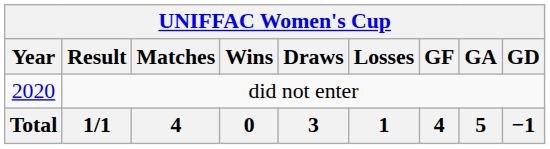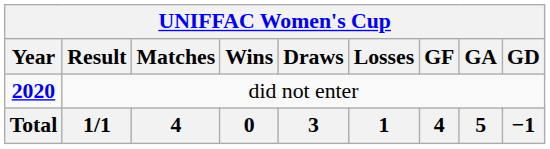did not enter | Year: normal -> bold
